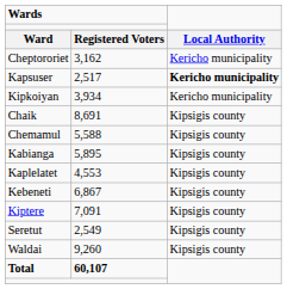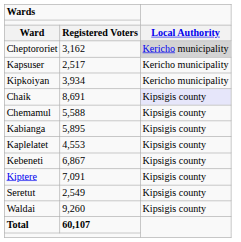Cheptororiet | column 3: no background -> lightgrey background
Kapsuser | column 3: bold -> normal
Chaik | column 3: no background -> lavender background
